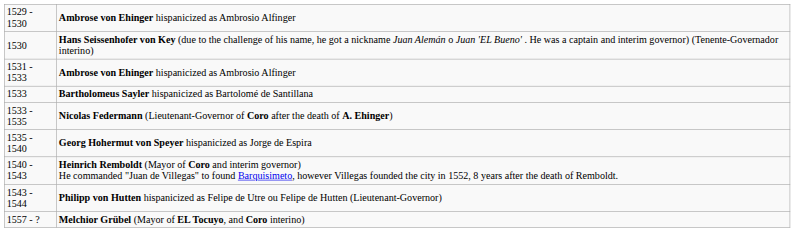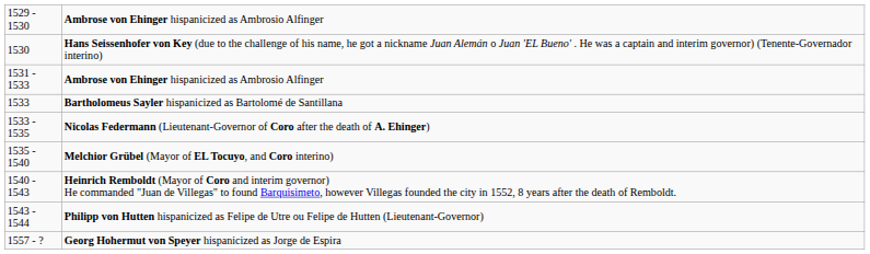row 6 | column 2: Georg Hohermut von Speyer hispanicized as Jorge de Espira -> Melchior Grübel (Mayor of EL Tocuyo, and Coro interino)
row 9 | column 2: Melchior Grübel (Mayor of EL Tocuyo, and Coro interino) -> Georg Hohermut von Speyer hispanicized as Jorge de Espira
